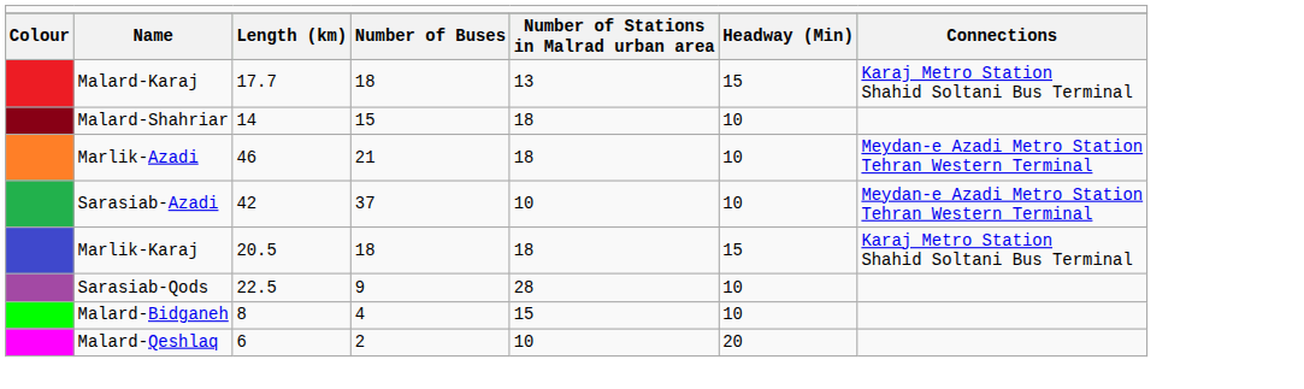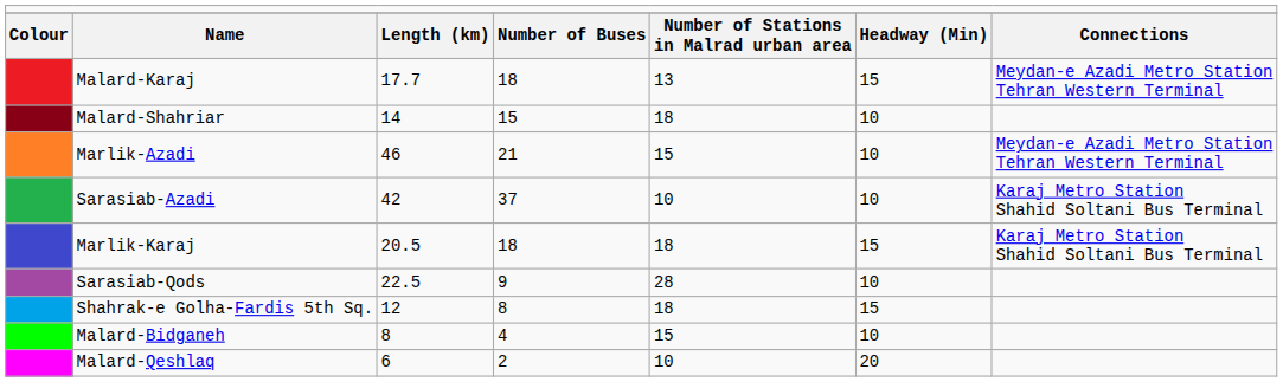Malard-Karaj | column 7: Karaj Metro Station Shahid Soltani Bus Terminal -> Meydan-e Azadi Metro Station Tehran Western Terminal
Marlik-Azadi | column 5: 18 -> 15
Sarasiab-Azadi | column 7: Meydan-e Azadi Metro Station Tehran Western Terminal -> Karaj Metro Station Shahid Soltani Bus Terminal
+ row: Shahrak-e Golha-Fardis 5th Sq. | 12 | 8 | 18 | 15
